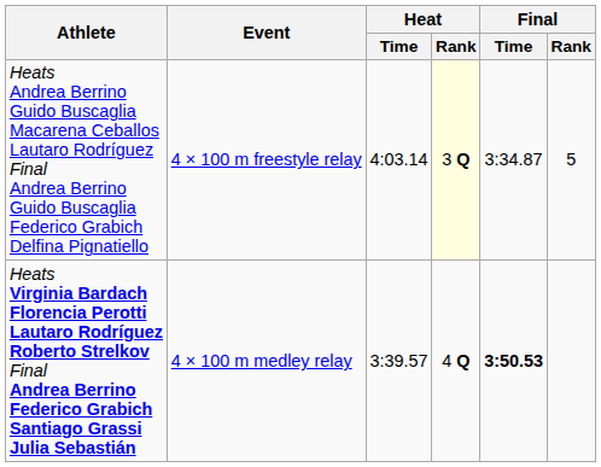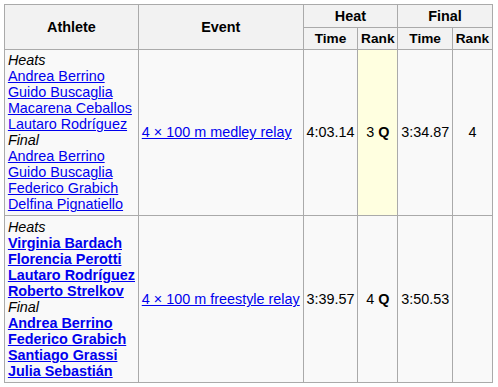row 3 | Event: 4 × 100 m freestyle relay -> 4 × 100 m medley relay
row 3 | Final / Rank: 5 -> 4
row 4 | Event: 4 × 100 m medley relay -> 4 × 100 m freestyle relay
row 4 | Final / Time: bold -> normal
